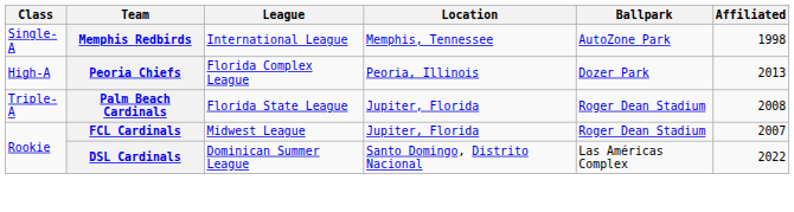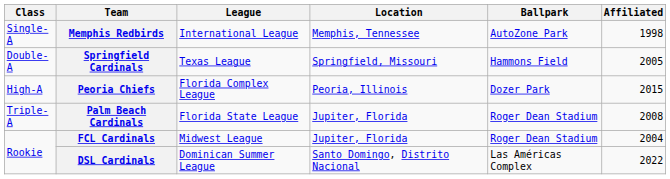+ row: Double-A | Springfield Cardinals | Texas League | Springfield, Missouri | Hammons Field | 2005
Peoria Chiefs | Affiliated: 2013 -> 2015
FCL Cardinals | Affiliated: 2007 -> 2004
